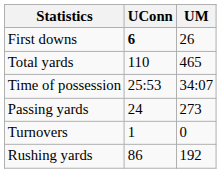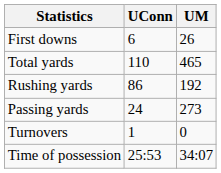First downs | UConn: bold -> normal
rows swapped: Rushing yards <-> Time of possession
